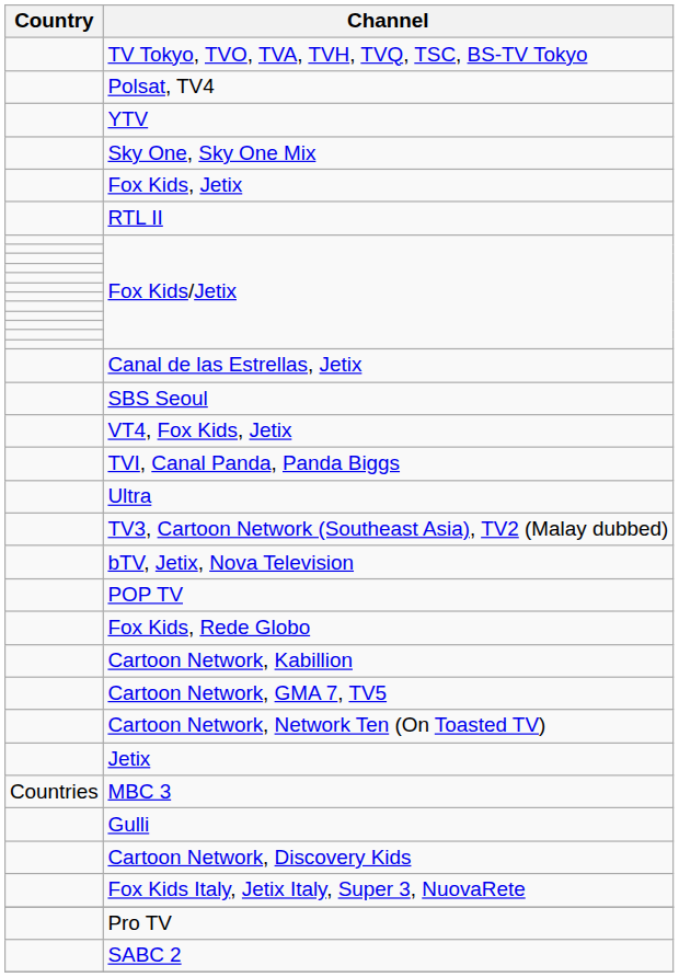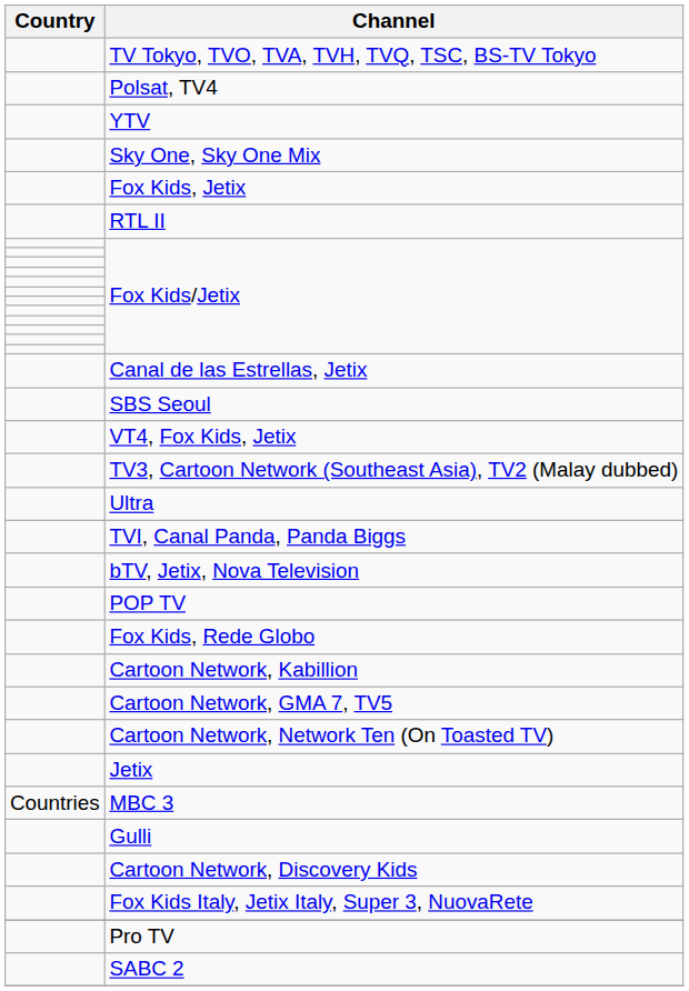row 23 | Channel: TVI, Canal Panda, Panda Biggs -> TV3, Cartoon Network (Southeast Asia), TV2 (Malay dubbed)
row 25 | Channel: TV3, Cartoon Network (Southeast Asia), TV2 (Malay dubbed) -> TVI, Canal Panda, Panda Biggs
